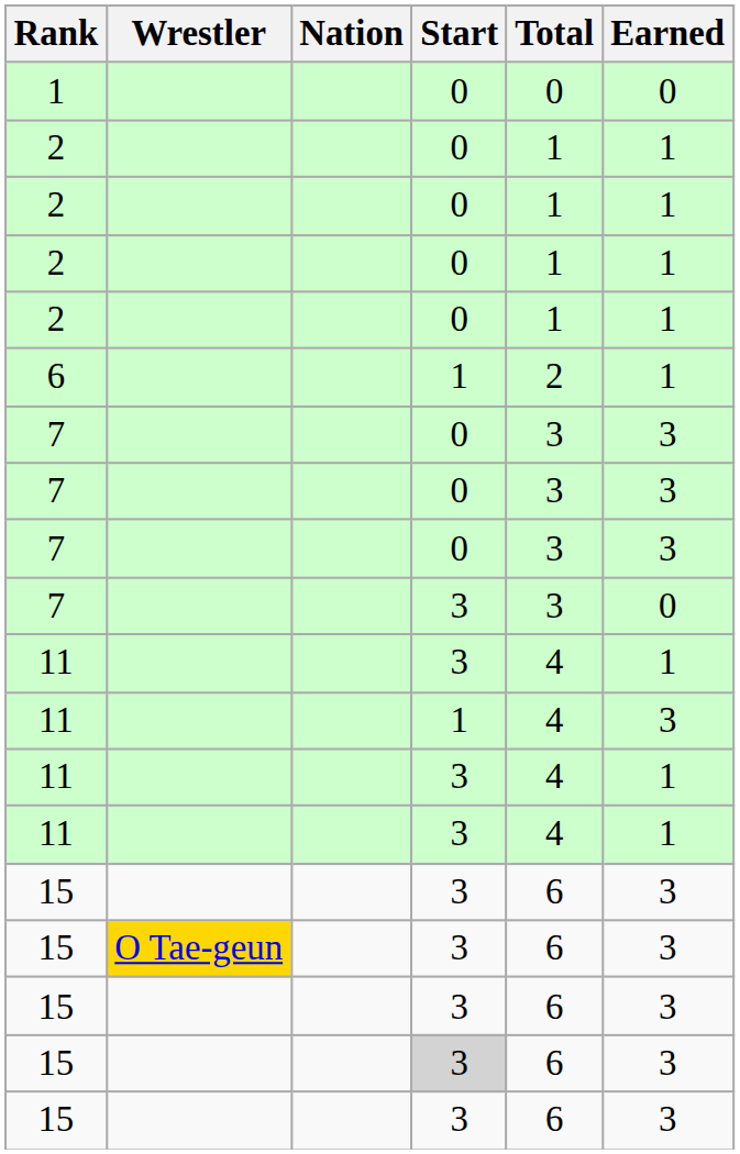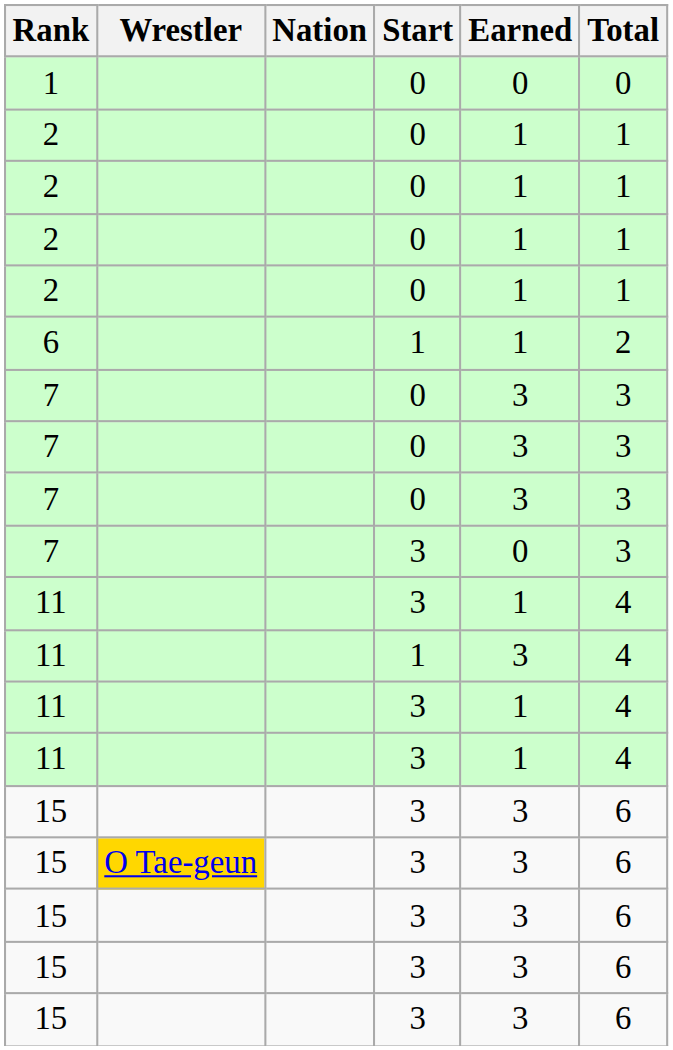columns swapped: Earned <-> Total
row 19 | Start: lightgrey background -> no background
